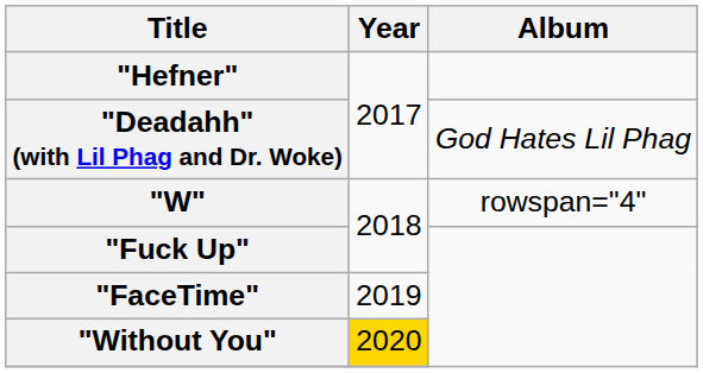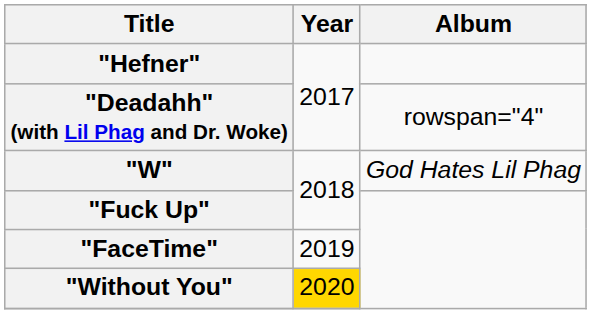"Deadahh" (with Lil Phag and Dr. Woke) | Album: God Hates Lil Phag -> rowspan="4"
"W" | Album: rowspan="4" -> God Hates Lil Phag
